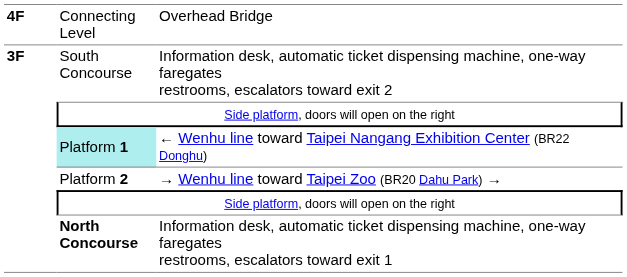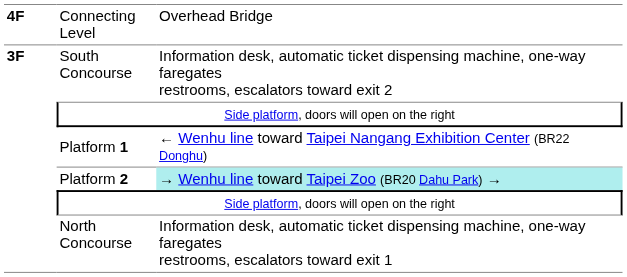Platform 1 | column 2: paleturquoise background -> no background
Platform 2 | column 3: no background -> paleturquoise background
North Concourse | column 2: bold -> normal
